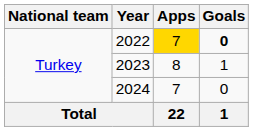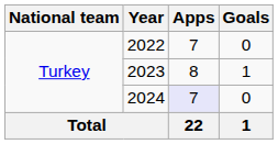2022 | Apps: gold background -> no background
2022 | Goals: bold -> normal
2024 | Apps: no background -> lavender background
